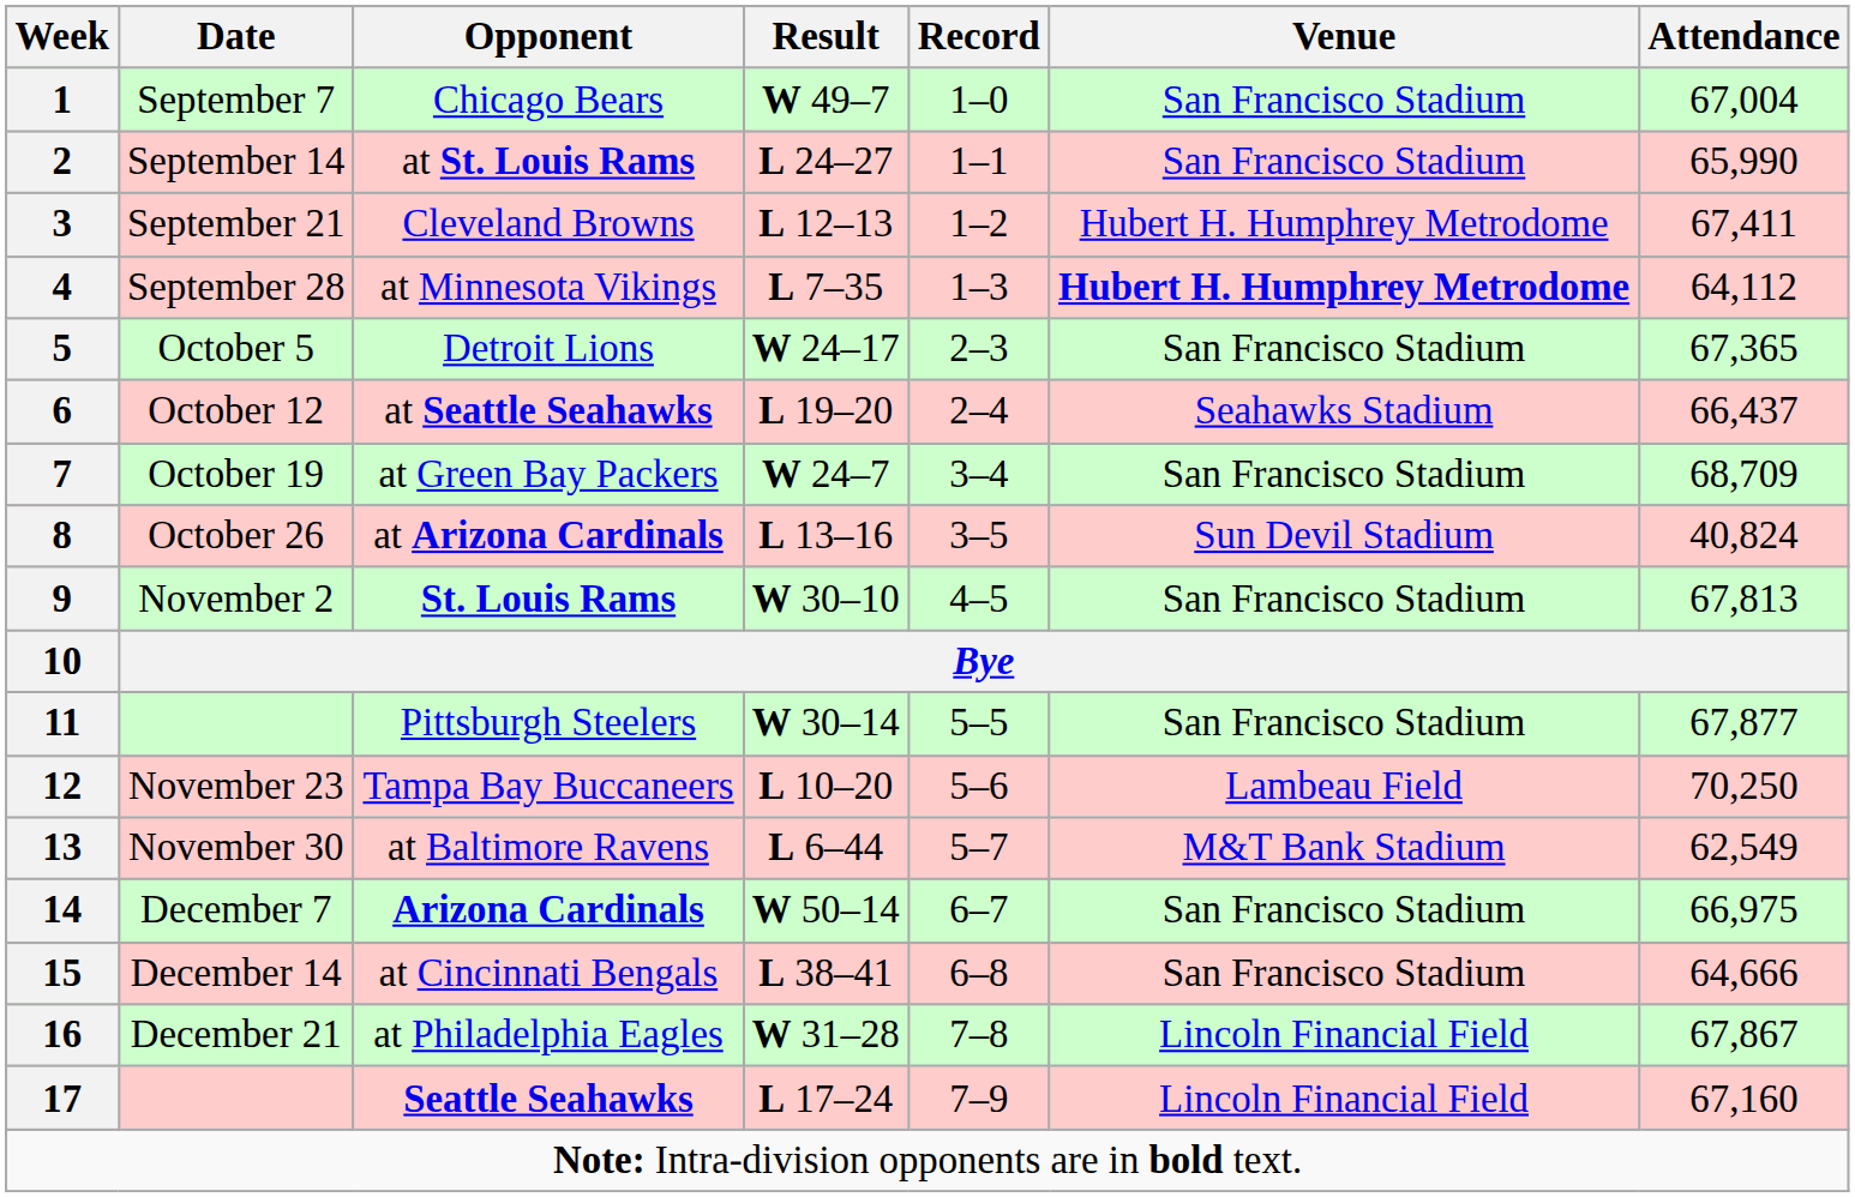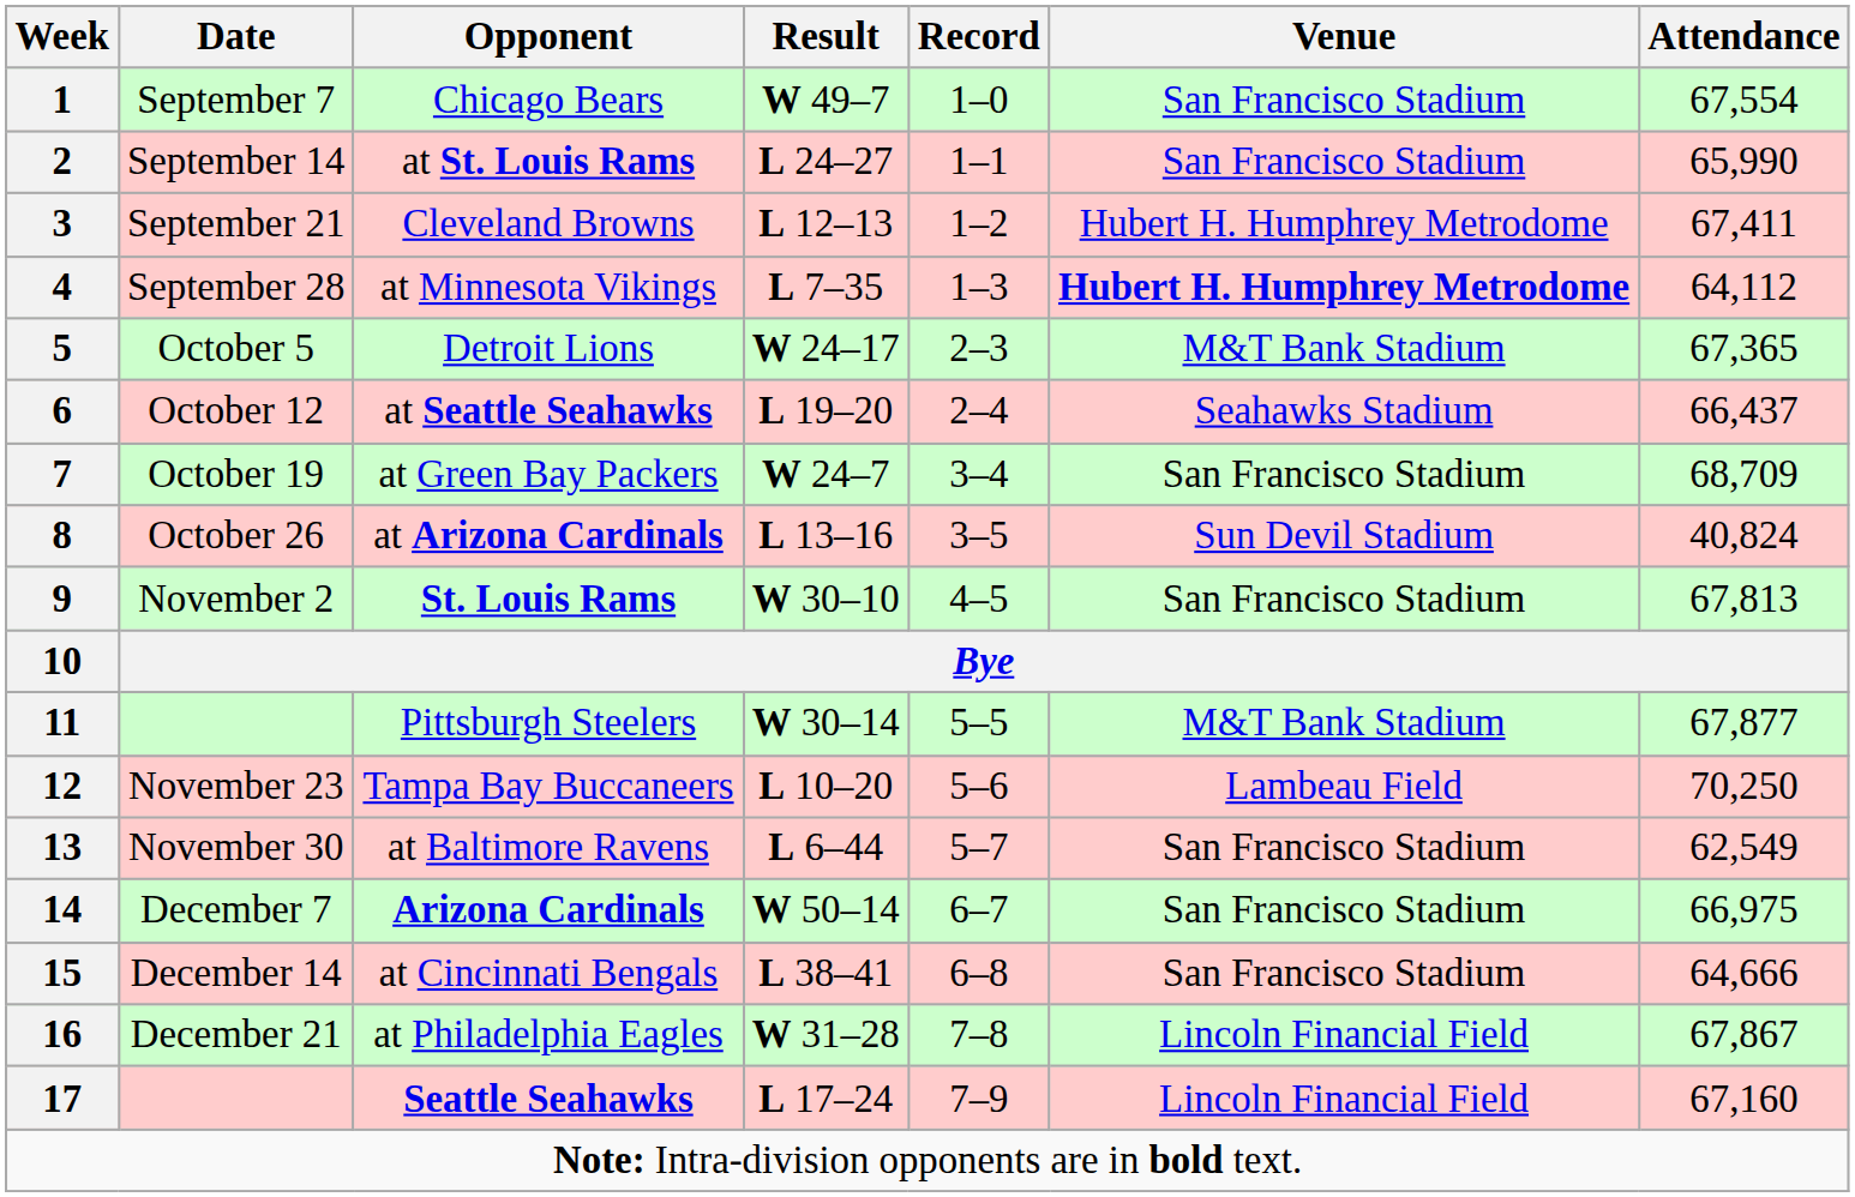1 | Attendance: 67,004 -> 67,554
5 | Venue: San Francisco Stadium -> M&T Bank Stadium
11 | Venue: San Francisco Stadium -> M&T Bank Stadium
13 | Venue: M&T Bank Stadium -> San Francisco Stadium
